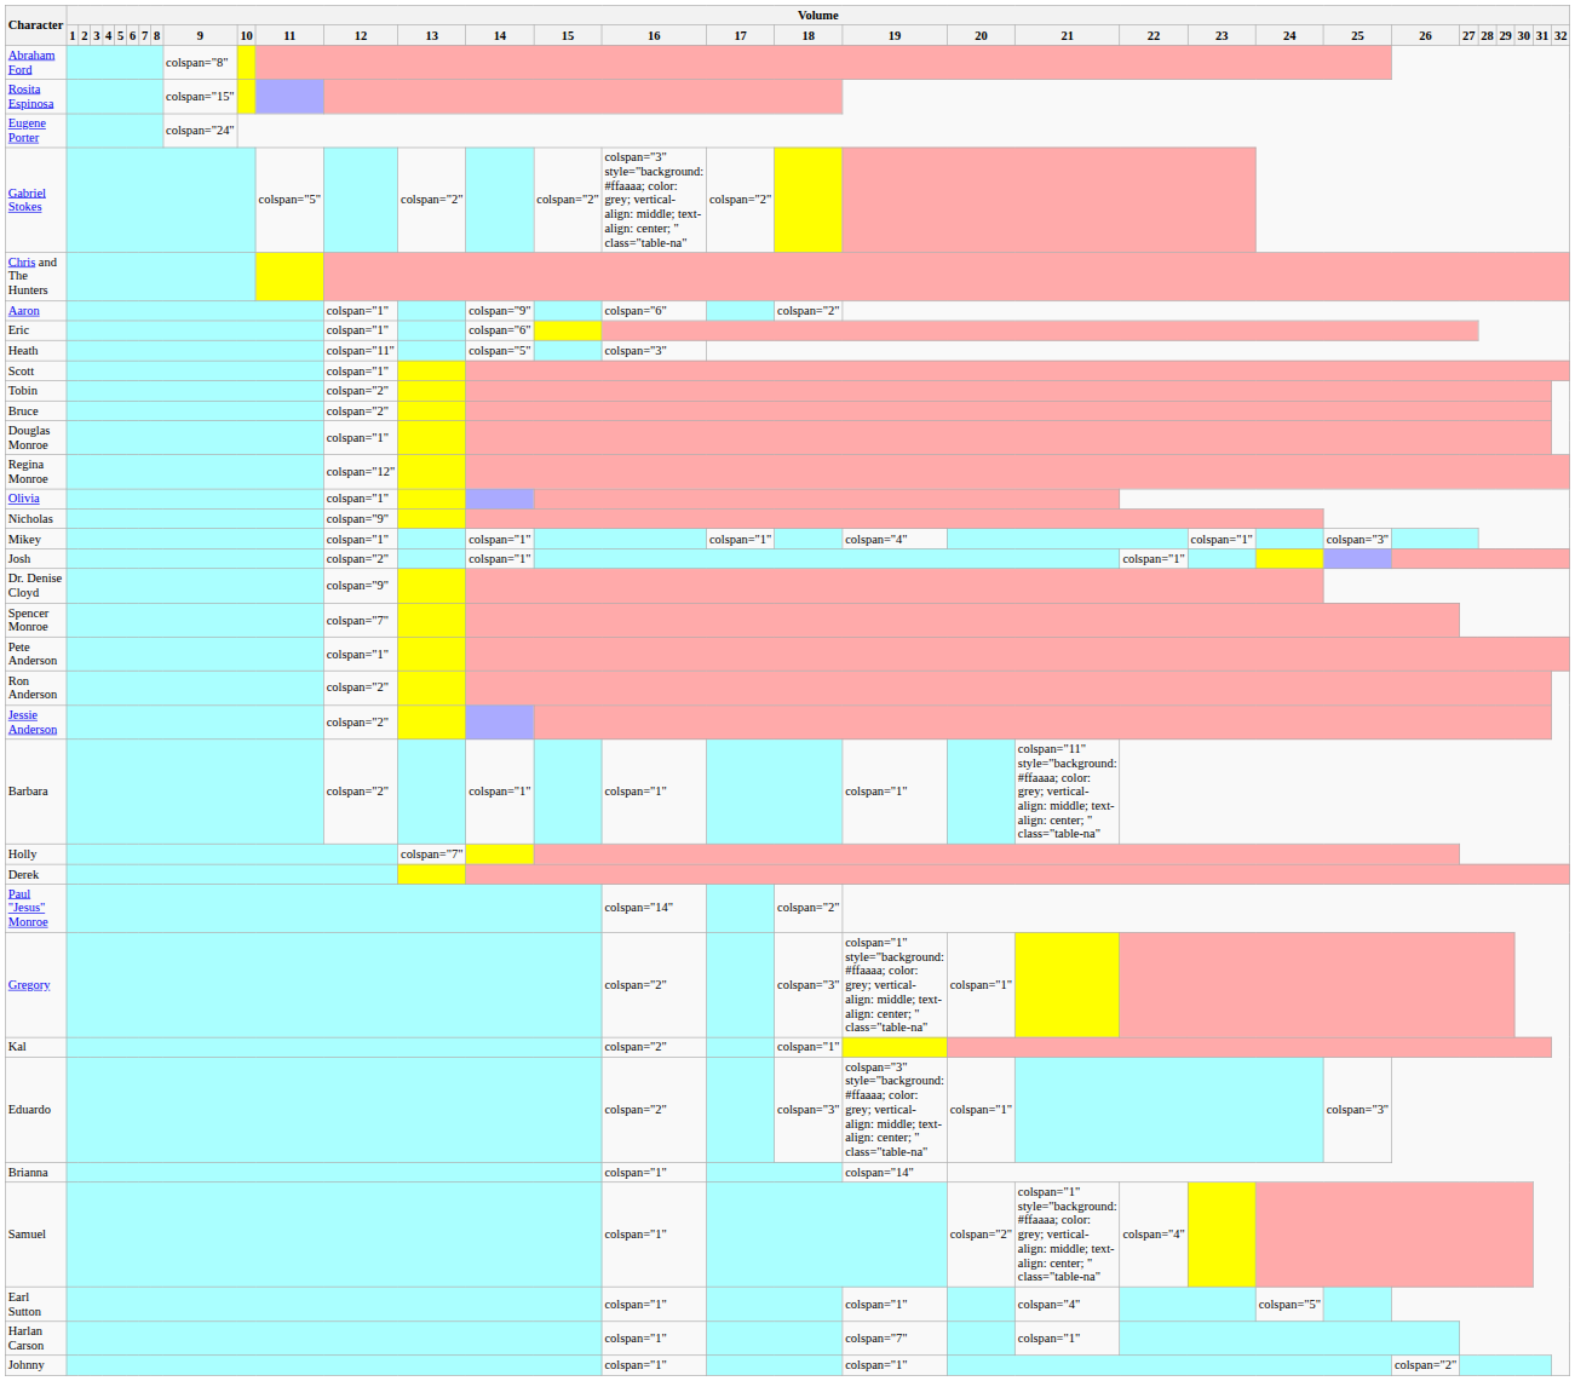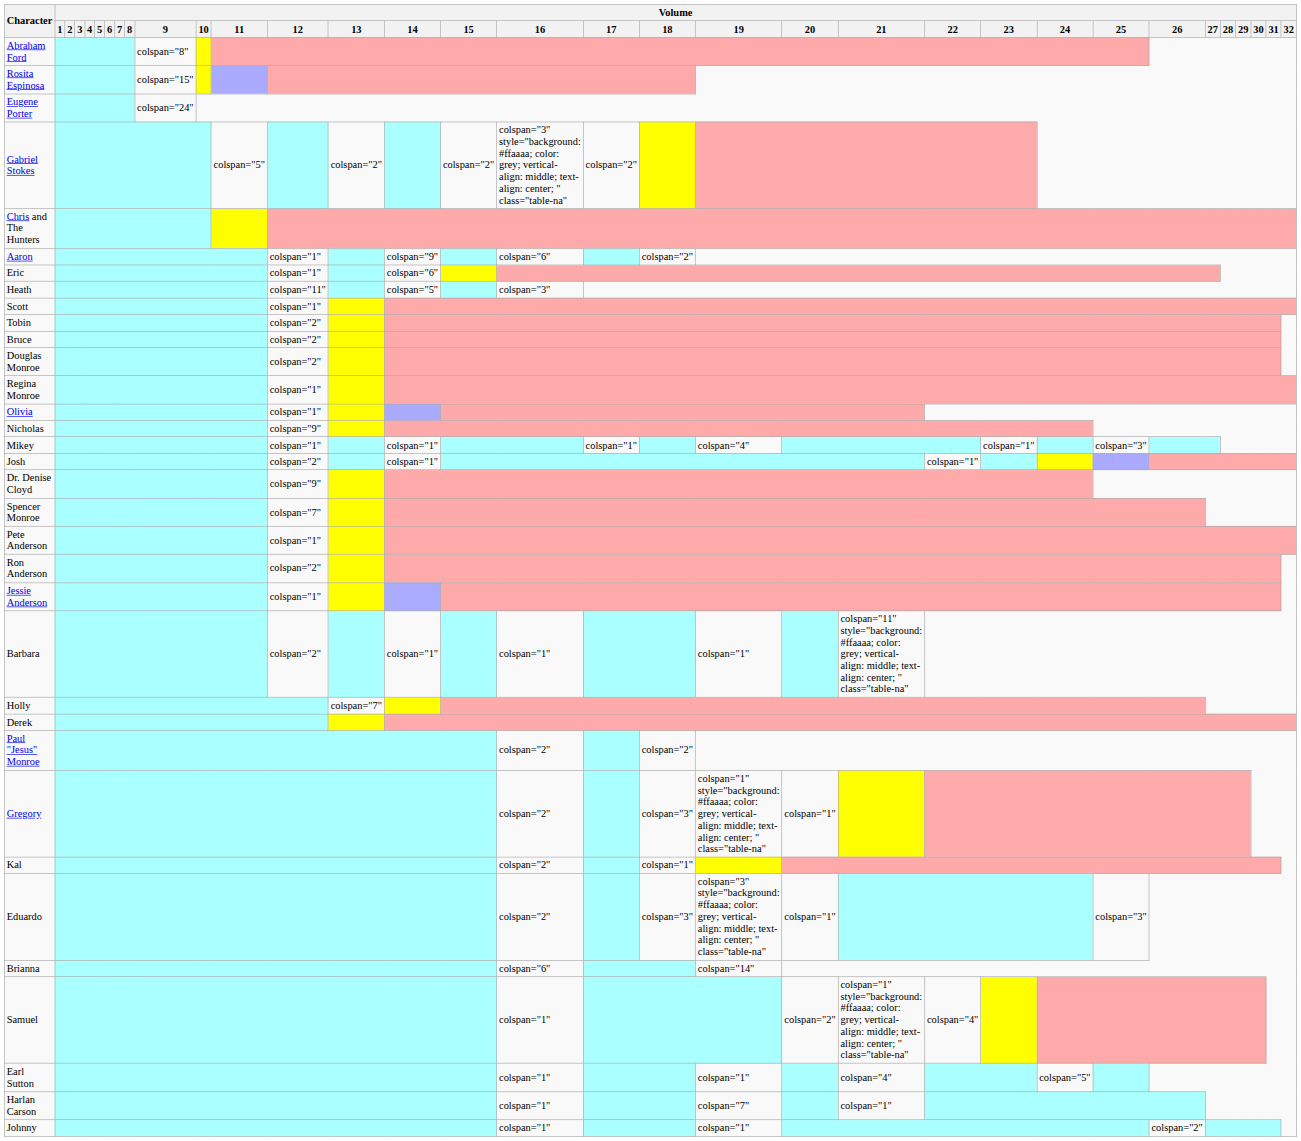Douglas Monroe | Volume / 12: colspan="1" -> colspan="2"
Regina Monroe | Volume / 12: colspan="12" -> colspan="1"
Jessie Anderson | Volume / 12: colspan="2" -> colspan="1"
Paul "Jesus" Monroe | Volume / 16: colspan="14" -> colspan="2"
Brianna | Volume / 16: colspan="1" -> colspan="6"
